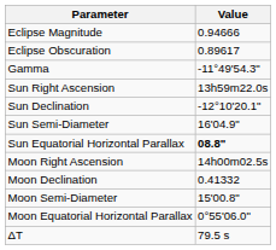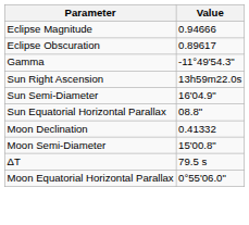- row: Sun Declination | -12°10'20.1"
Sun Equatorial Horizontal Parallax | Value: bold -> normal
- row: Moon Right Ascension | 14h00m02.5s
rows swapped: Moon Equatorial Horizontal Parallax <-> ΔT
